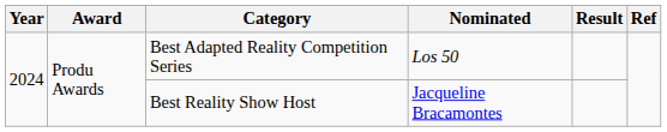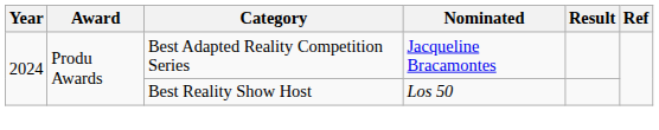Best Adapted Reality Competition Series | Nominated: Los 50 -> Jacqueline Bracamontes
Best Reality Show Host | Nominated: Jacqueline Bracamontes -> Los 50
